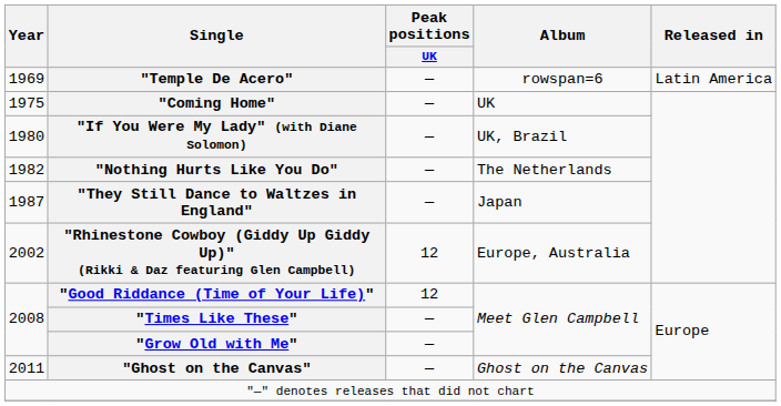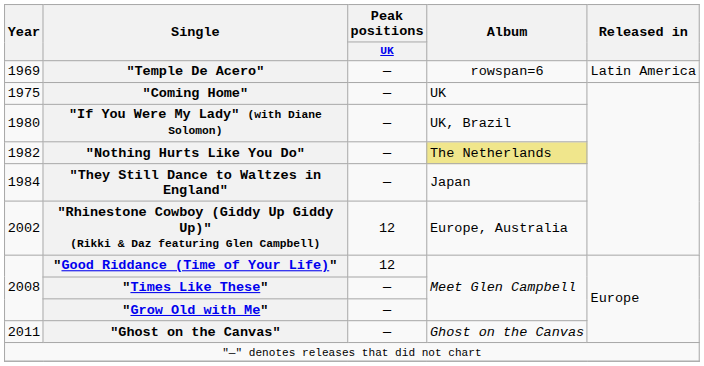"Nothing Hurts Like You Do" | Album: no background -> khaki background
"They Still Dance to Waltzes in England" | Year: 1987 -> 1984
